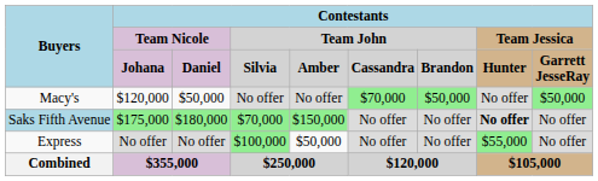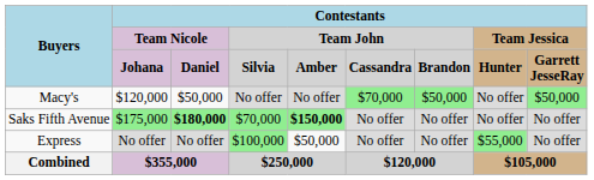$175,000 | Buyers: lightblue background -> no background
$175,000 | column 3: normal -> bold
$175,000 | column 5: normal -> bold
$175,000 | column 8: bold -> normal
